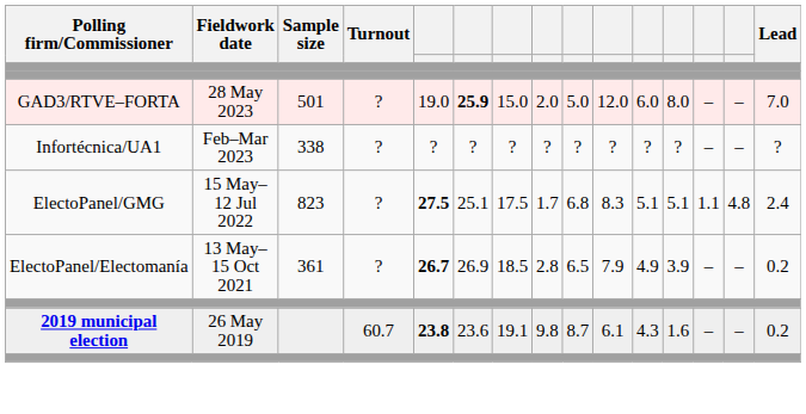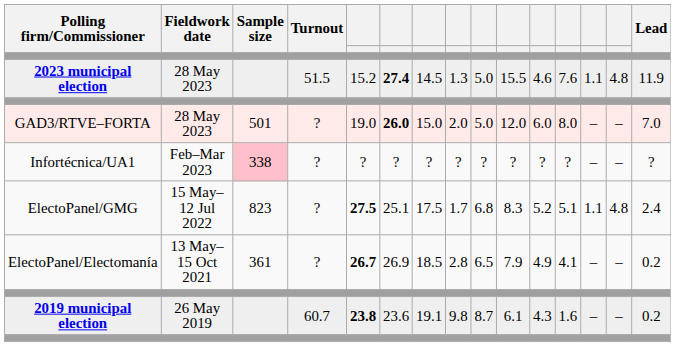+ row: 2023 municipal election | 28 May 2023 | 51.5 | 15.2 | 27.4 | 14.5 | 1.3 | 5.0 | 15.5 | 4.6 | 7.6 | 1.1 | 4.8 | 11.9
GAD3/RTVE–FORTA | column 6: 25.9 -> 26.0
Infortécnica/UA1 | Sample size: no background -> pink background
ElectoPanel/GMG | column 11: 5.1 -> 5.2
ElectoPanel/Electomanía | column 12: 3.9 -> 4.1
